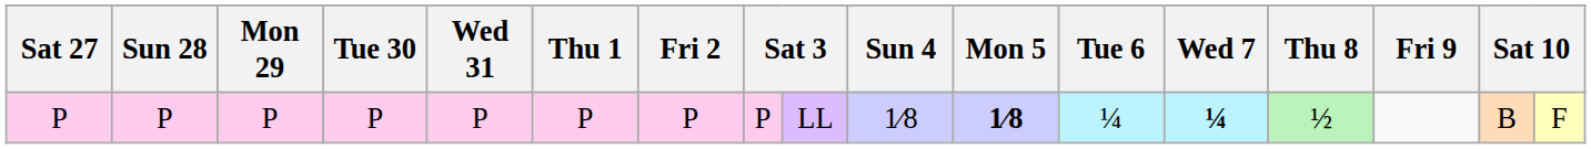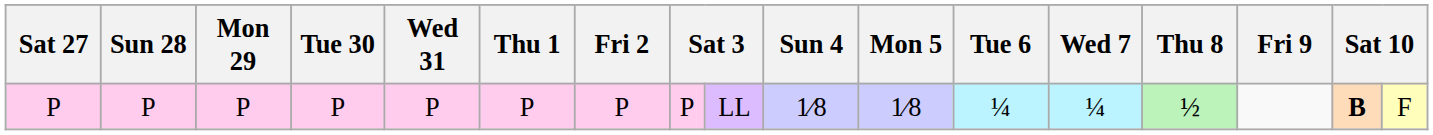row 2 | Mon 5: bold -> normal
row 2 | Wed 7: bold -> normal
row 2 | column 16: normal -> bold
